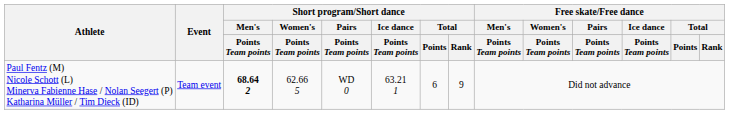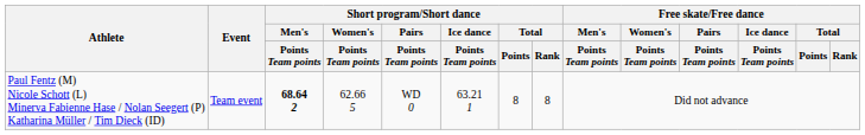row 4 | Short program/Short dance / Total / Points: 6 -> 8
row 4 | Short program/Short dance / Total / Rank: 9 -> 8
